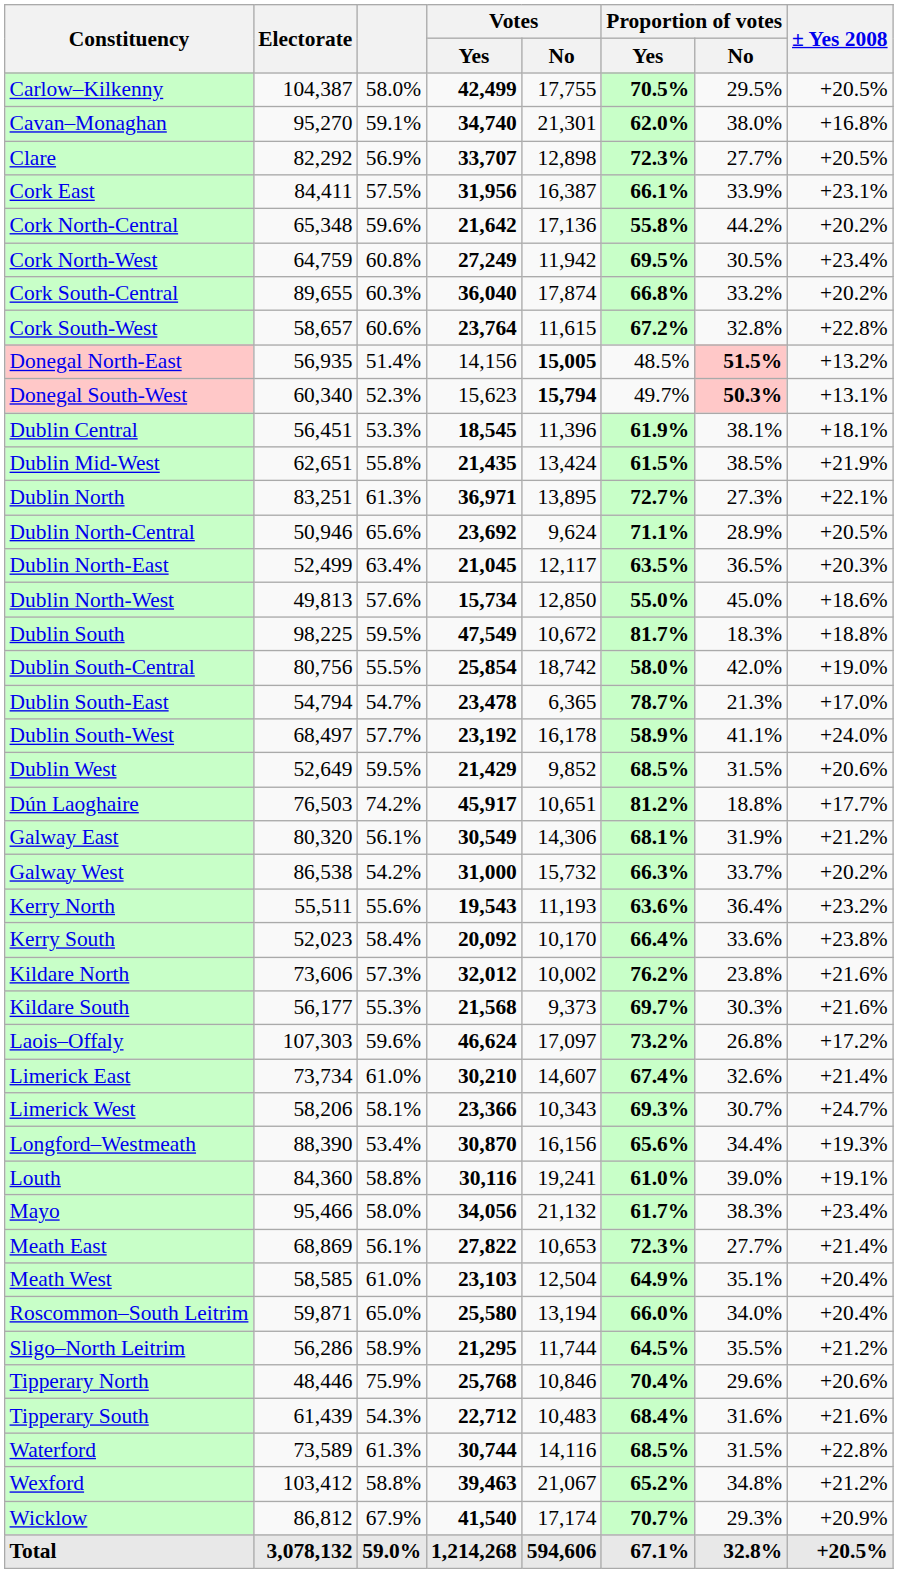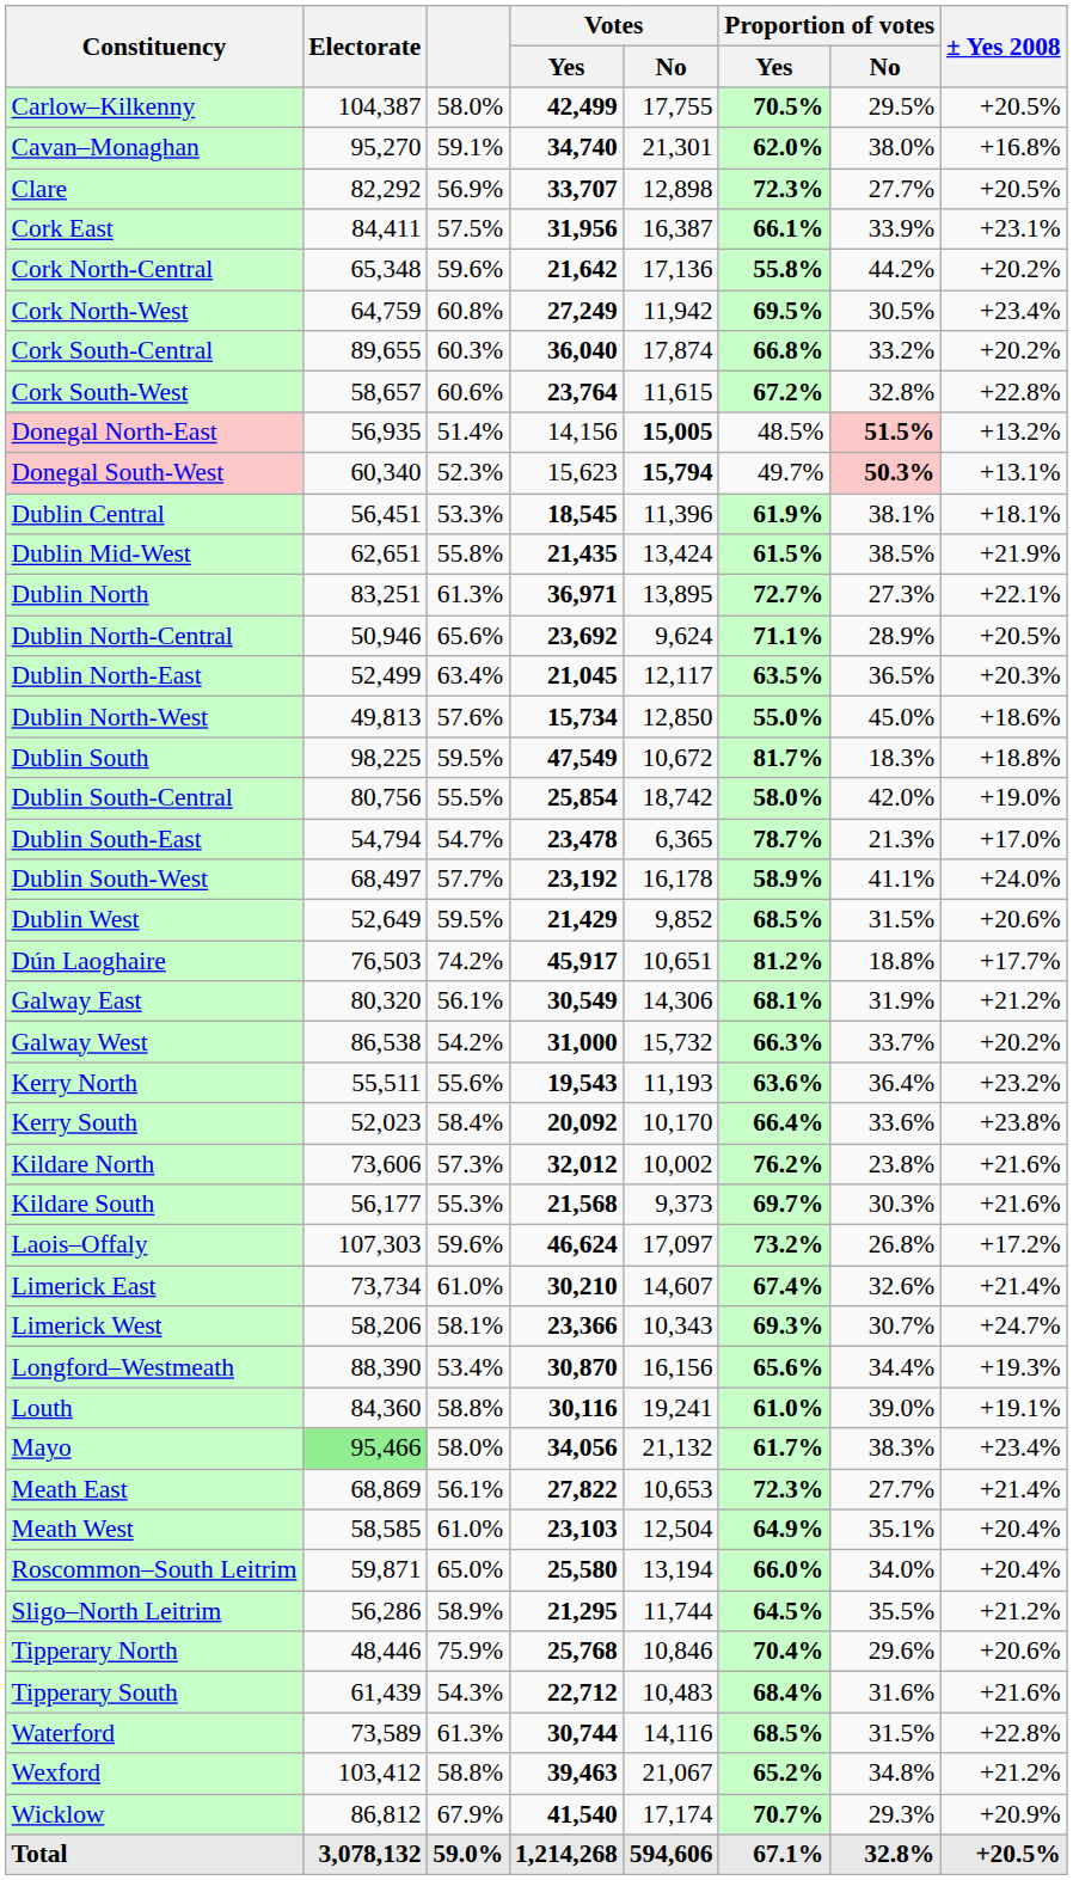Mayo | Electorate: no background -> lightgreen background
